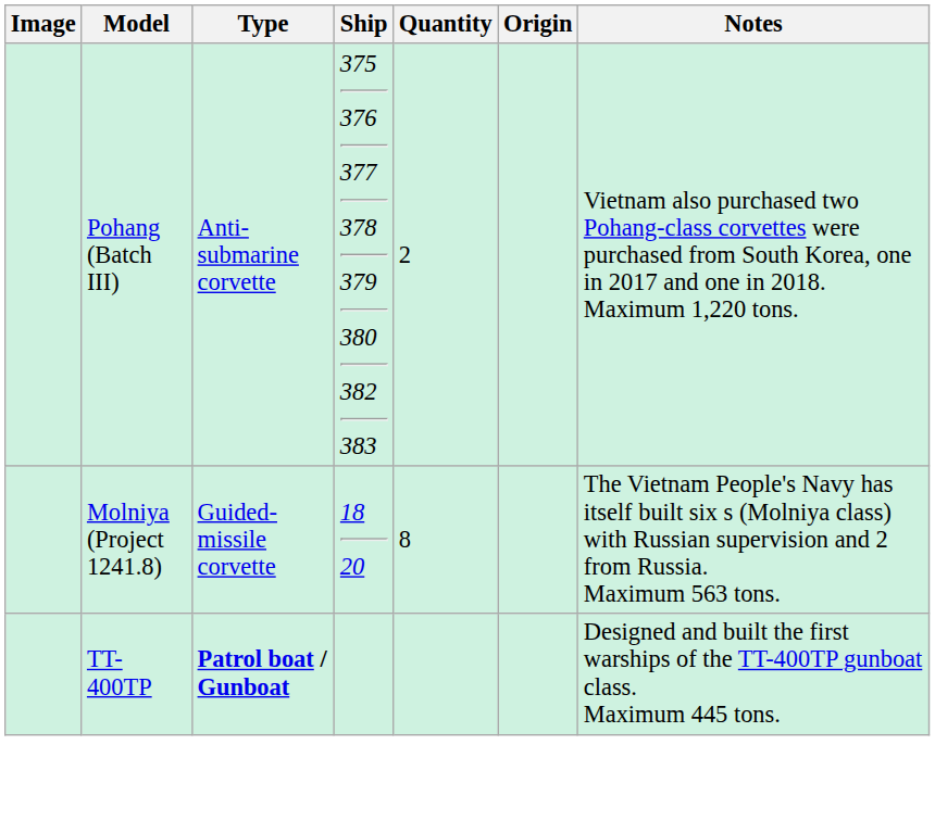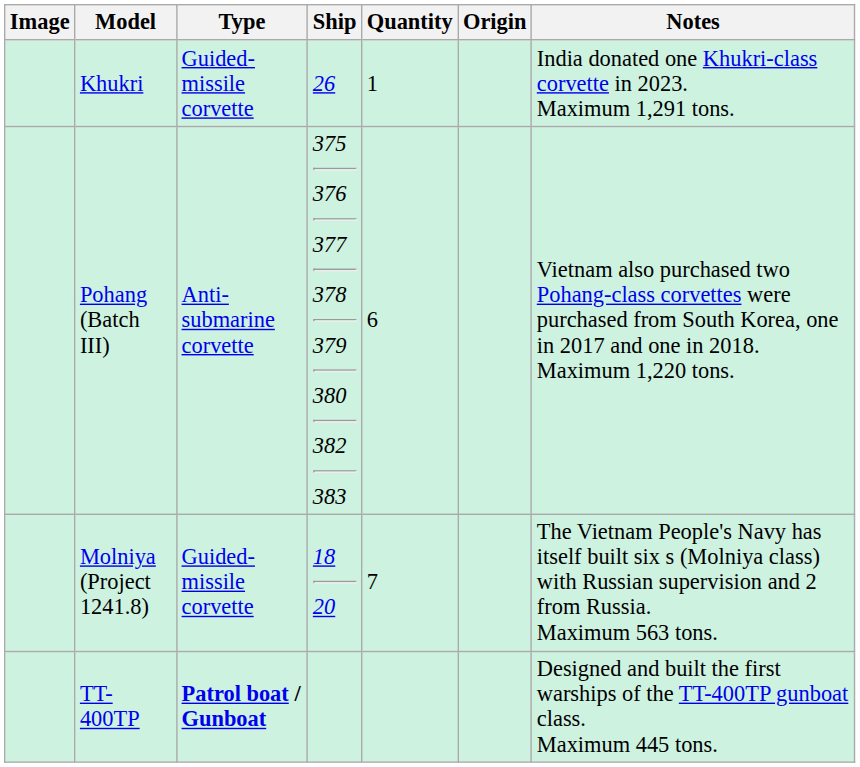+ row: Khukri | Guided-missile corvette | 26 | 1 | India donated one Khukri-class corvette in 2023. Maximum 1,291 tons.
Pohang (Batch III) | Quantity: 2 -> 6
Molniya (Project 1241.8) | Quantity: 8 -> 7
